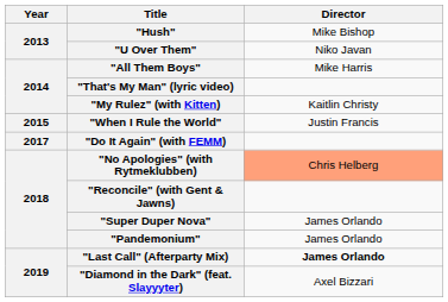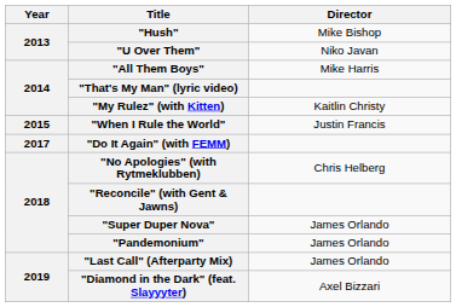"No Apologies" (with Rytmeklubben) | Director: lightsalmon background -> no background
"Last Call" (Afterparty Mix) | Director: bold -> normal
